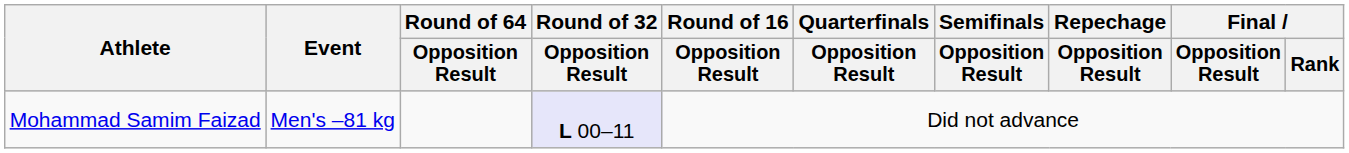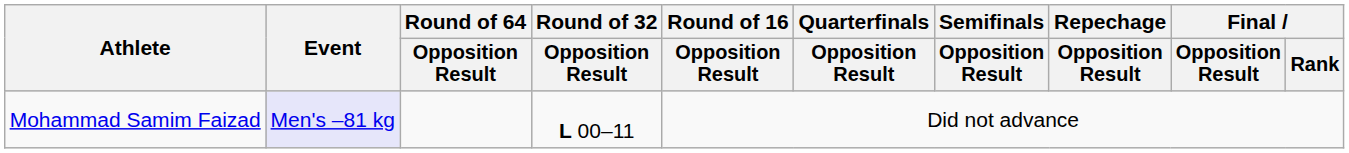Mohammad Samim Faizad | Event: no background -> lavender background
Mohammad Samim Faizad | Round of 32 / Opposition Result: lavender background -> no background
